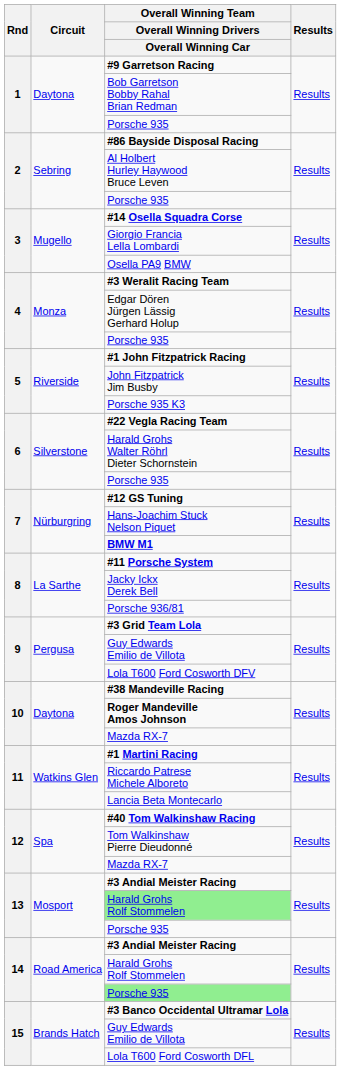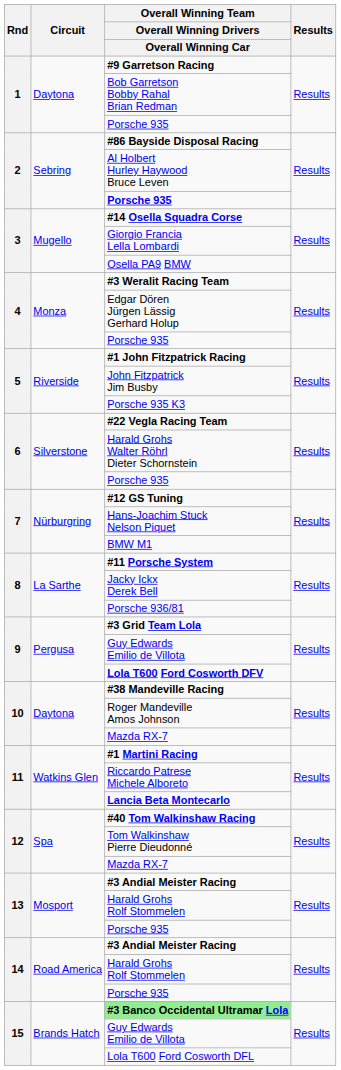2 / Porsche 935 | column 3: normal -> bold
BMW M1 | column 3: bold -> normal
Lola T600 Ford Cosworth DFV | column 3: normal -> bold
Roger Mandeville Amos Johnson | column 3: bold -> normal
Lancia Beta Montecarlo | column 3: normal -> bold
13 / Harald Grohs Rolf Stommelen | column 3: lightgreen background -> no background
14 / Porsche 935 | column 3: lightgreen background -> no background
#3 Banco Occidental Ultramar Lola | column 3: no background -> lightgreen background
